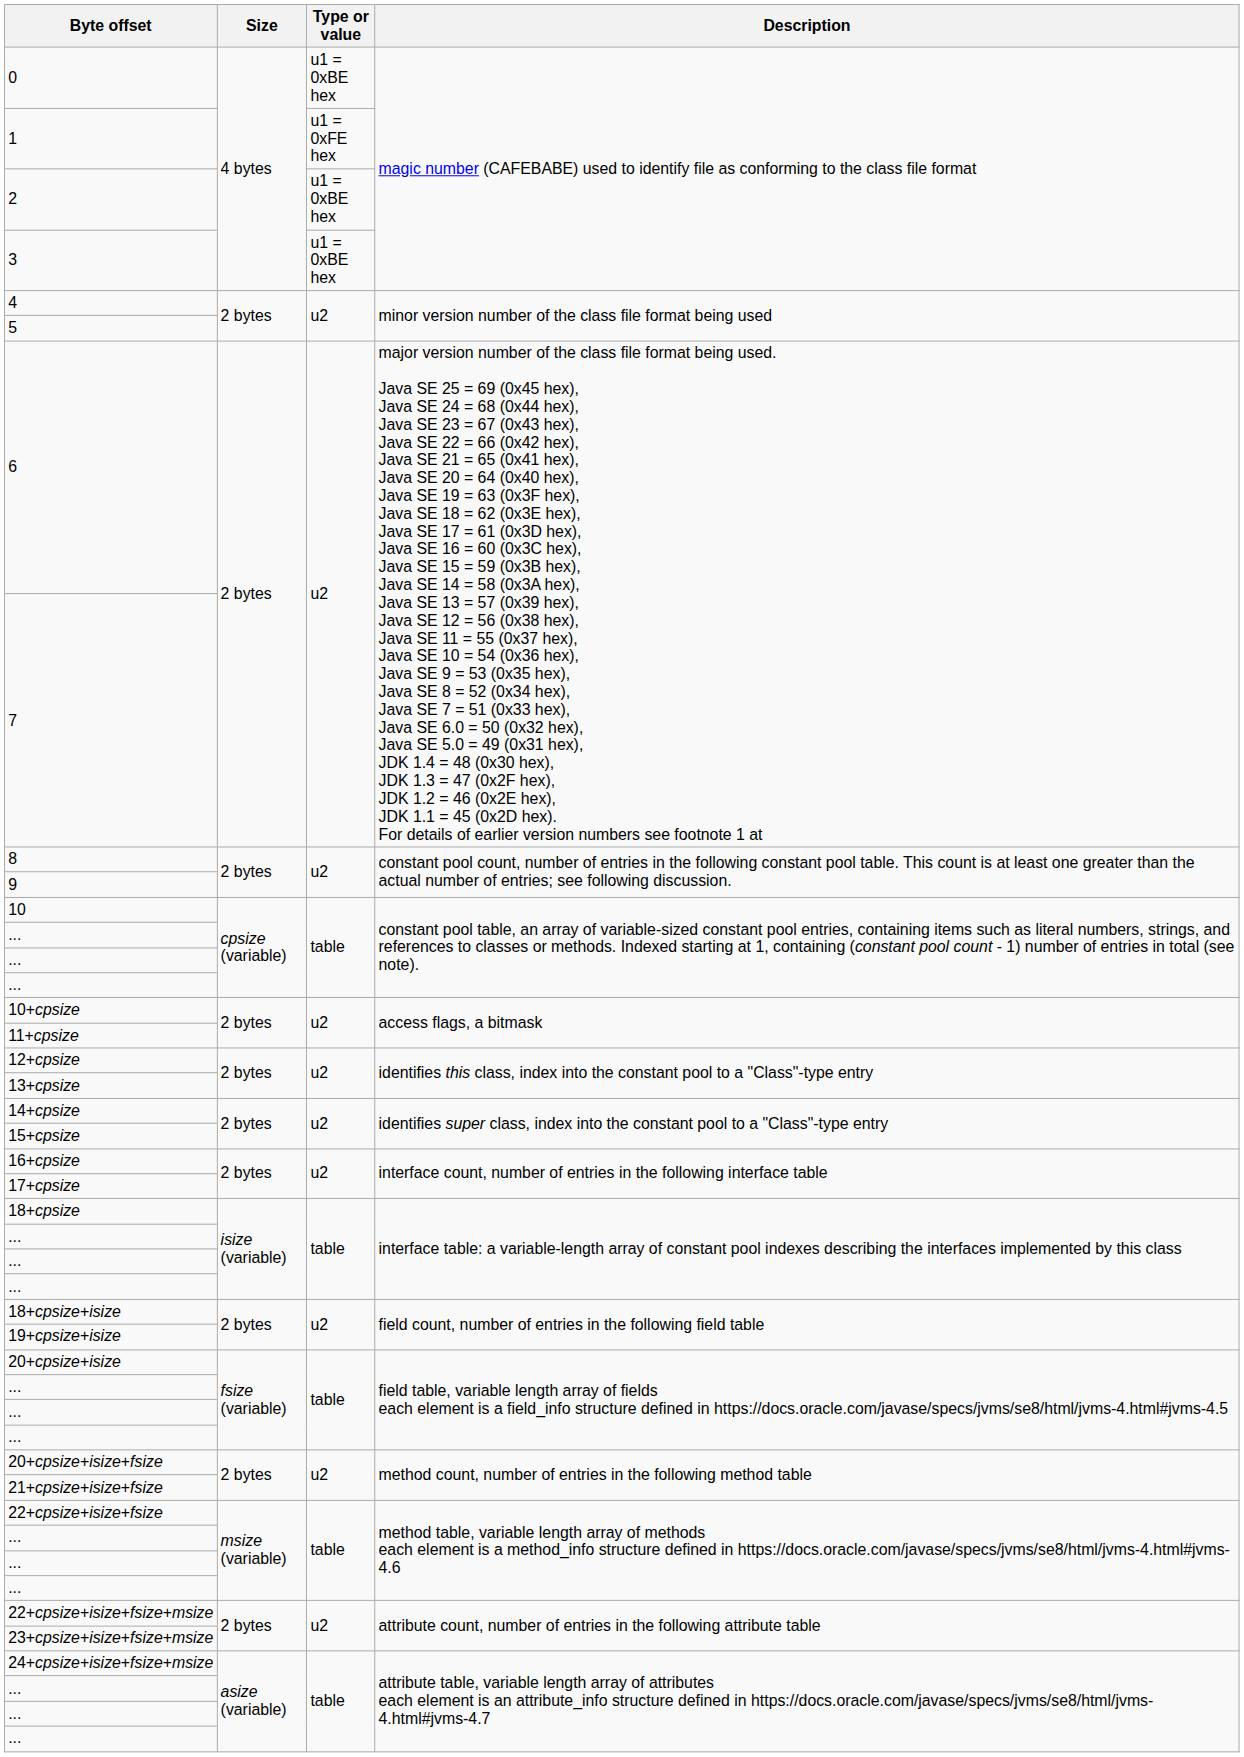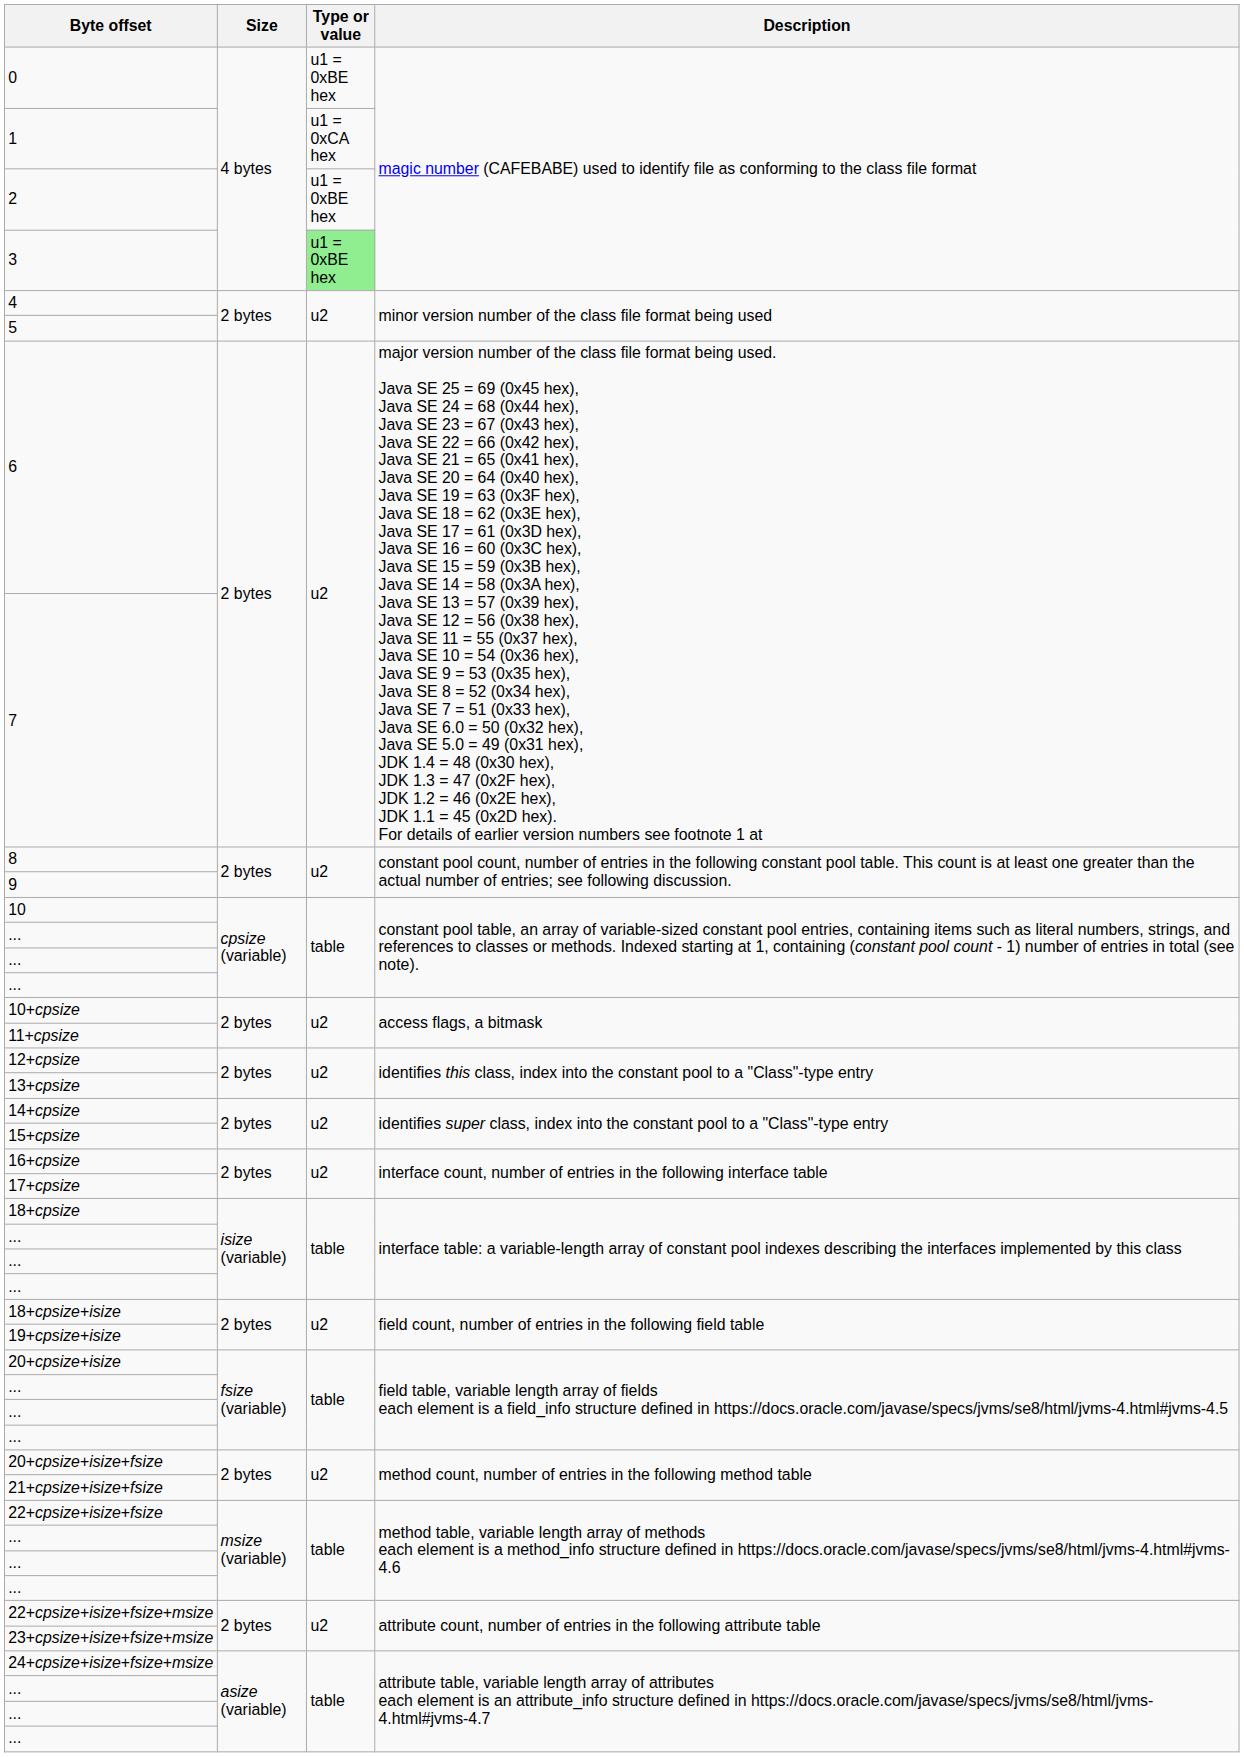1 | Type or value: u1 = 0xFE hex -> u1 = 0xCA hex
3 | Type or value: no background -> lightgreen background
